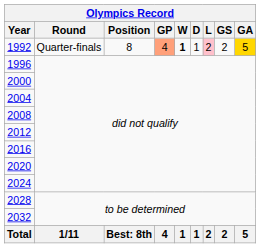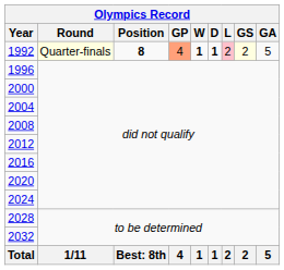1992 | Round: no background -> lightyellow background
1992 | Position: normal -> bold
1992 | D: normal -> bold
1992 | GS: no background -> lightyellow background
1992 | GA: gold background -> no background
